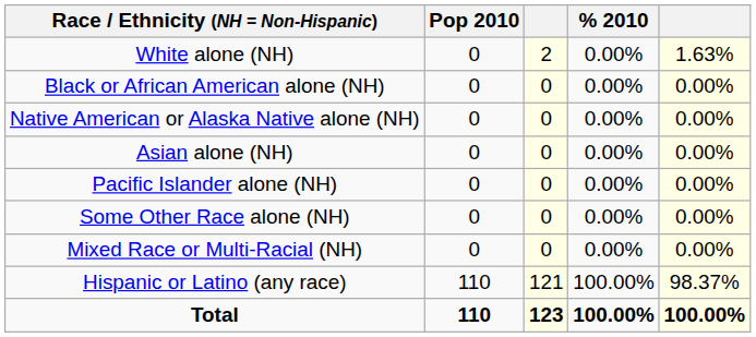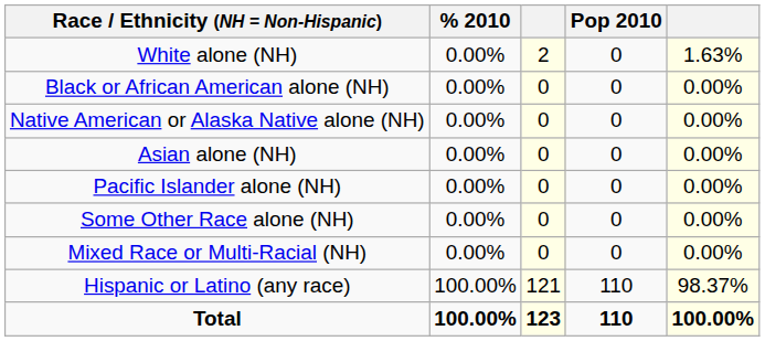columns swapped: Pop 2010 <-> % 2010
